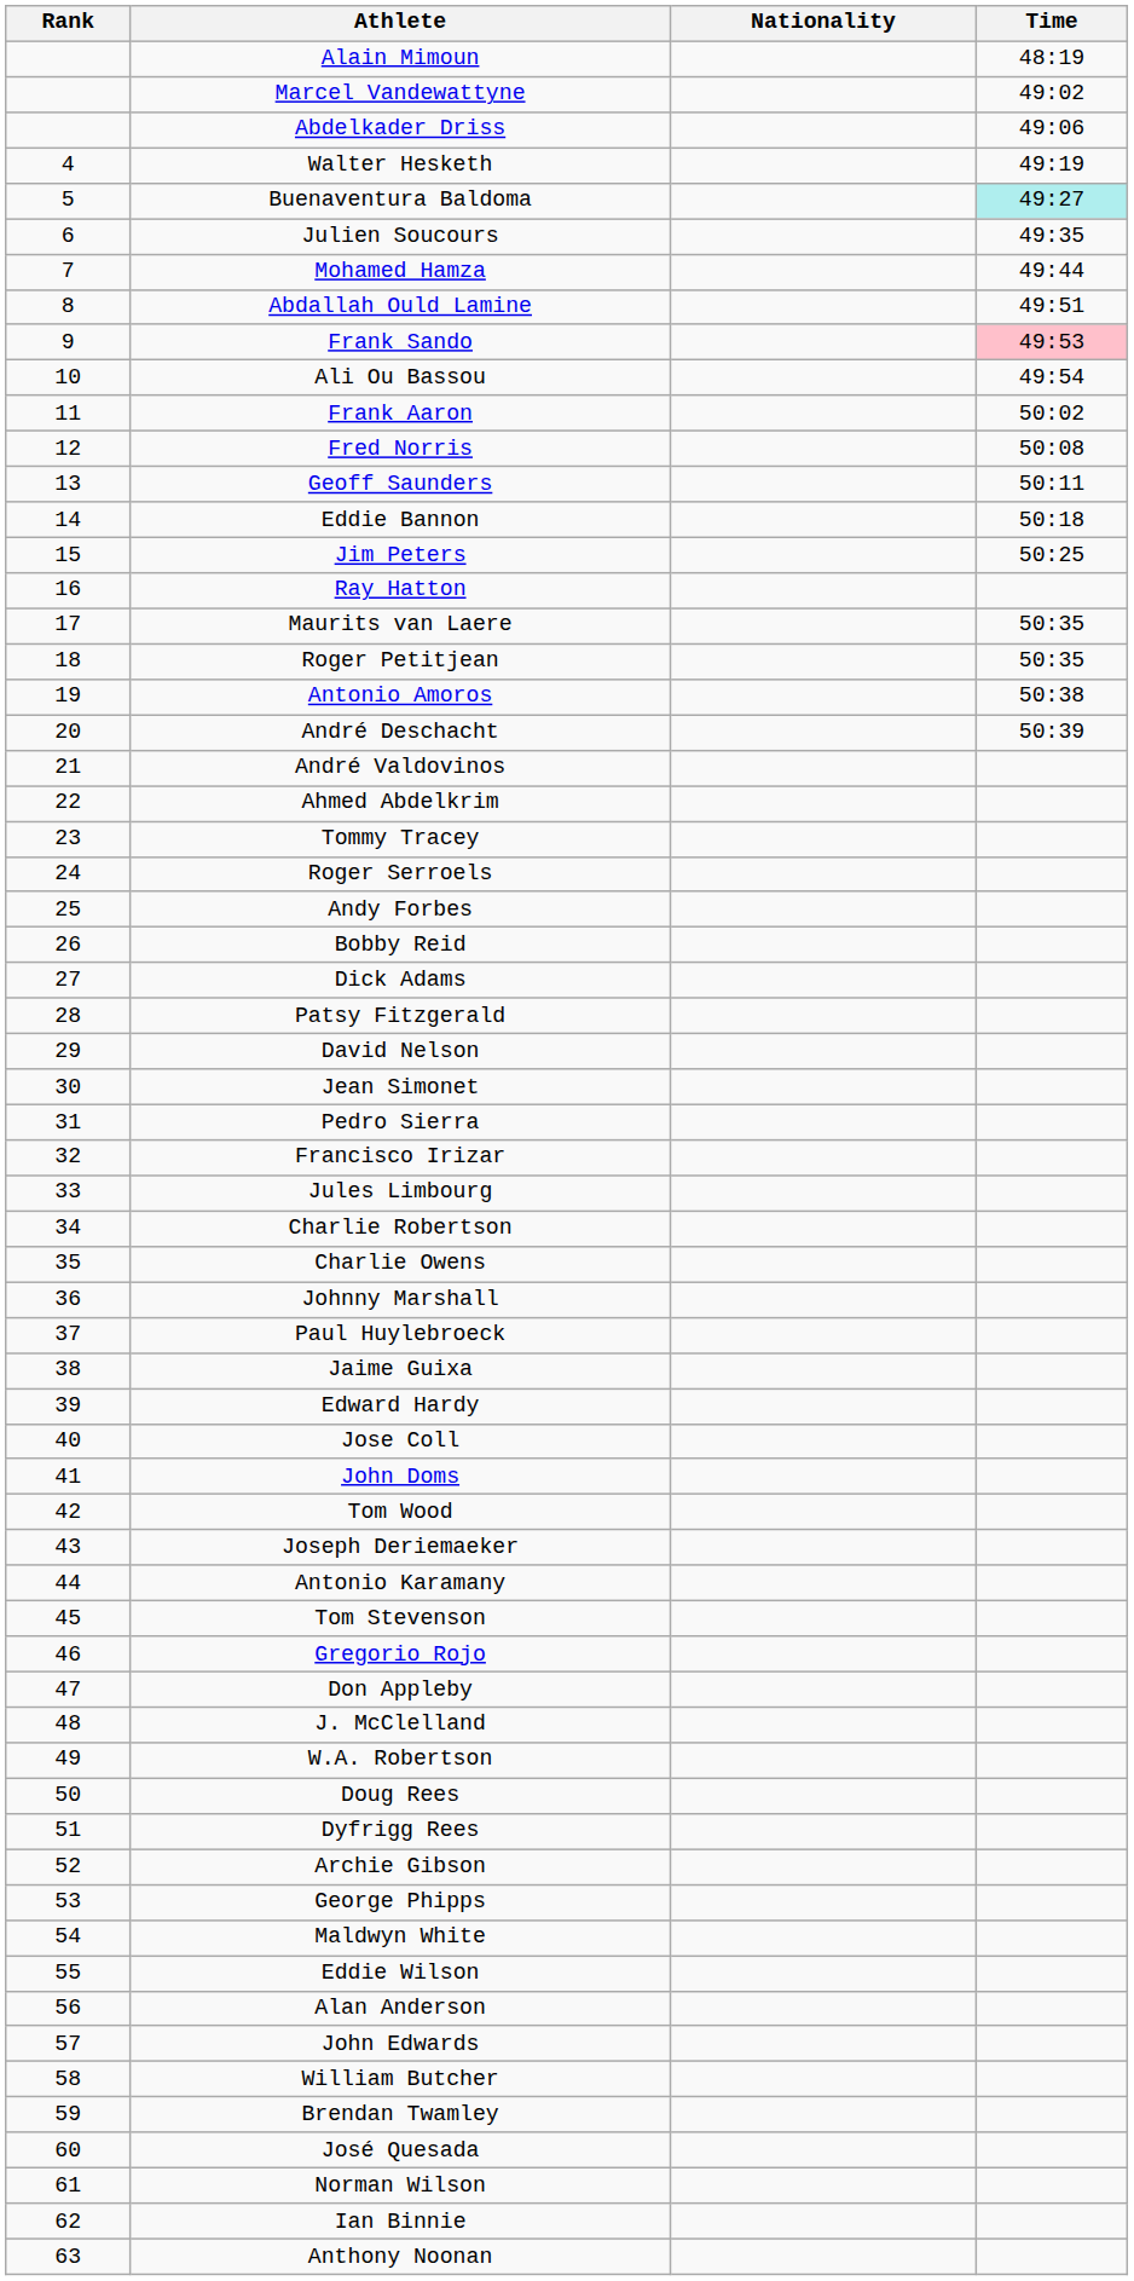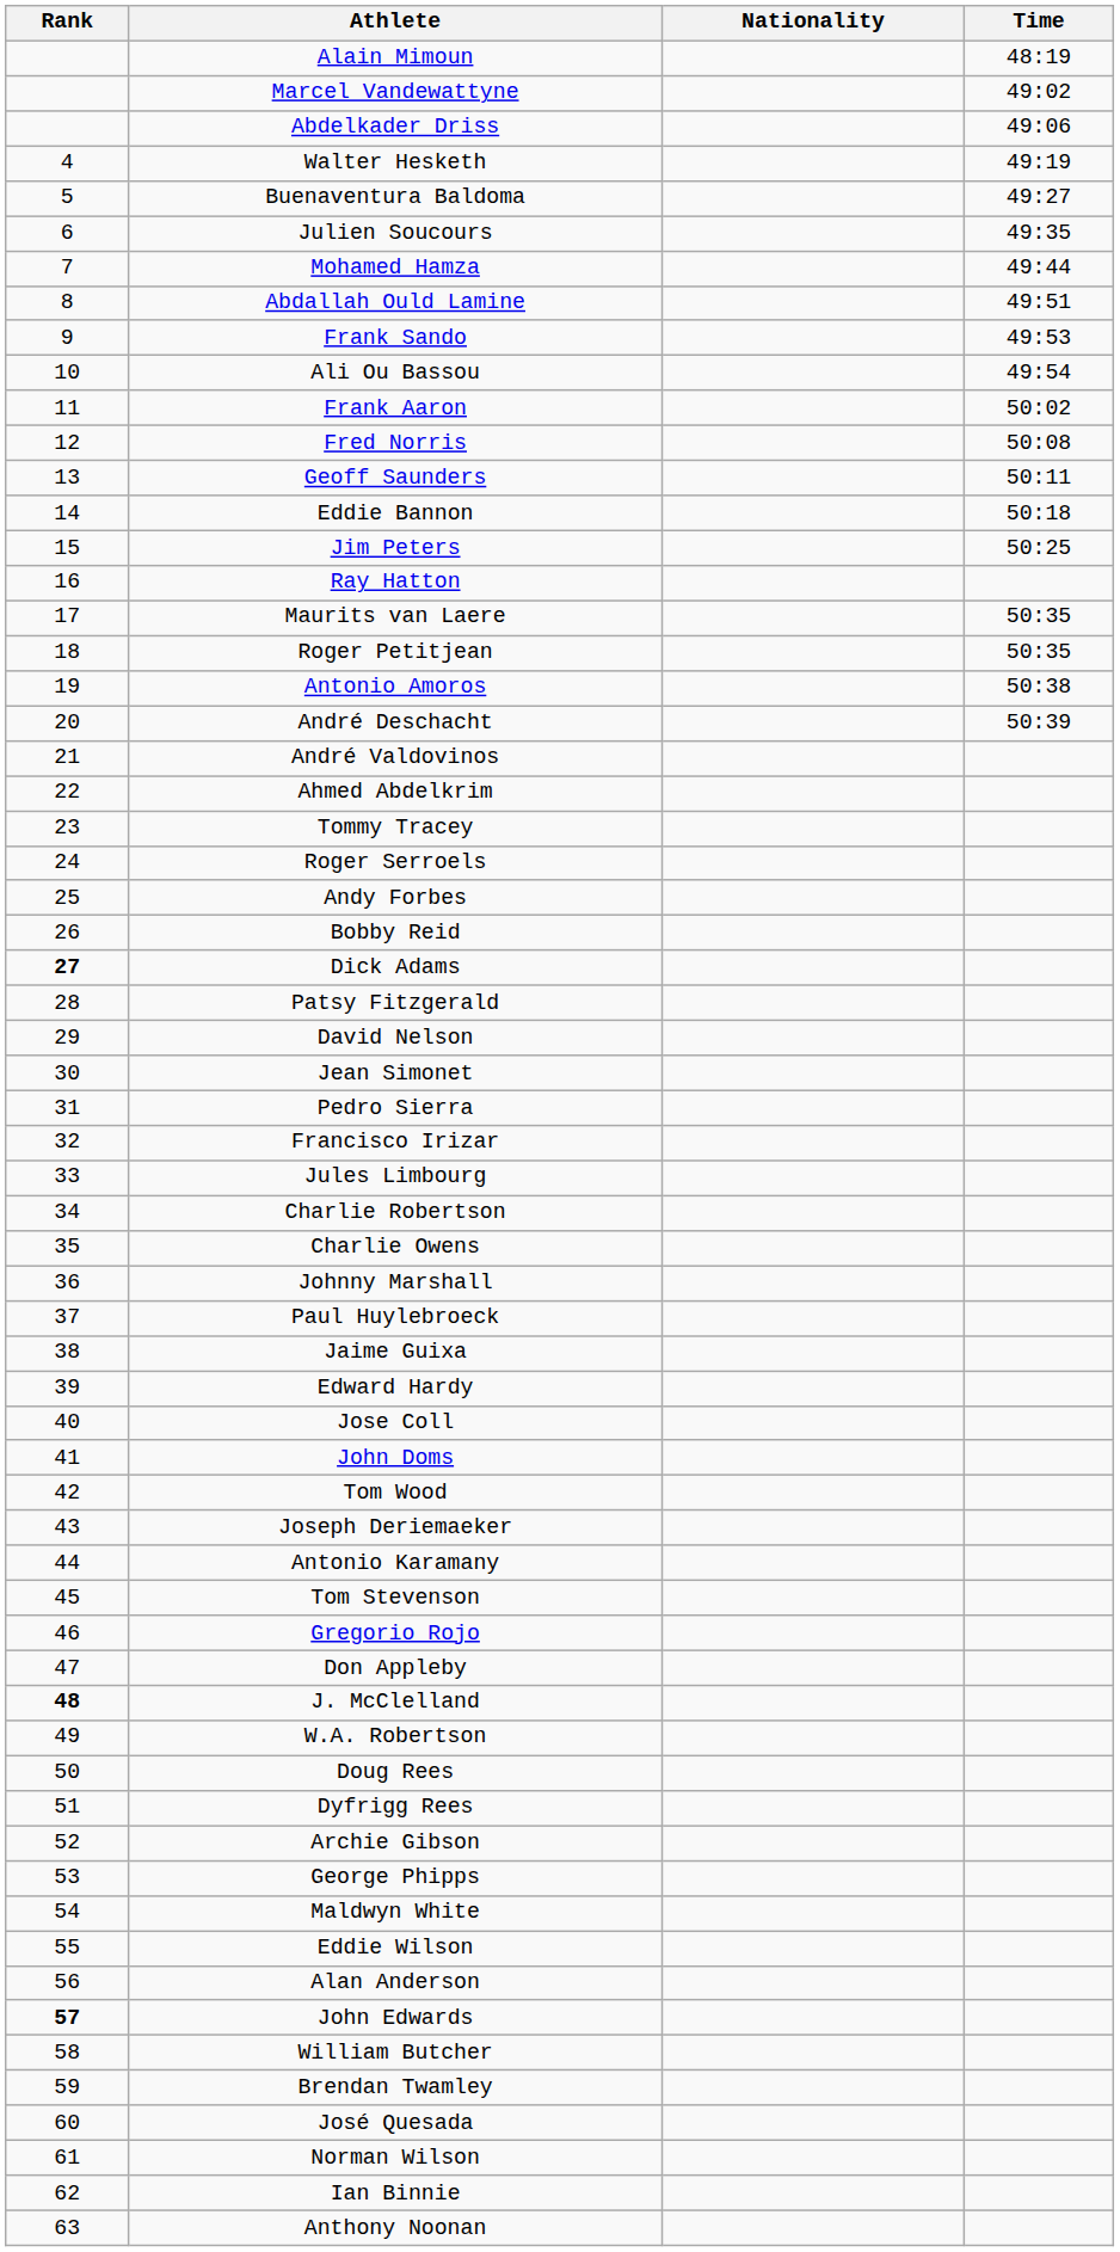Buenaventura Baldoma | Time: paleturquoise background -> no background
Frank Sando | Time: pink background -> no background
Dick Adams | Rank: normal -> bold
J. McClelland | Rank: normal -> bold
John Edwards | Rank: normal -> bold
